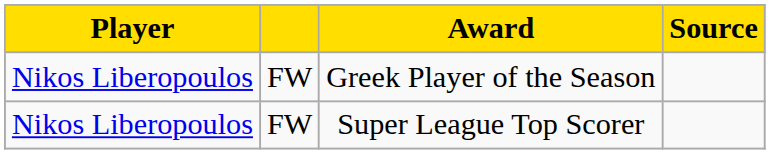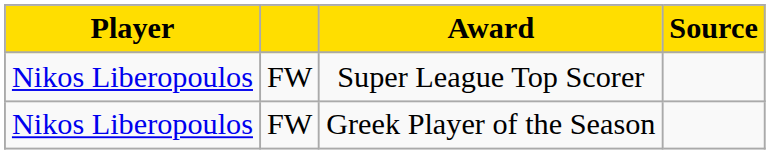rows swapped: Super League Top Scorer <-> Greek Player of the Season
